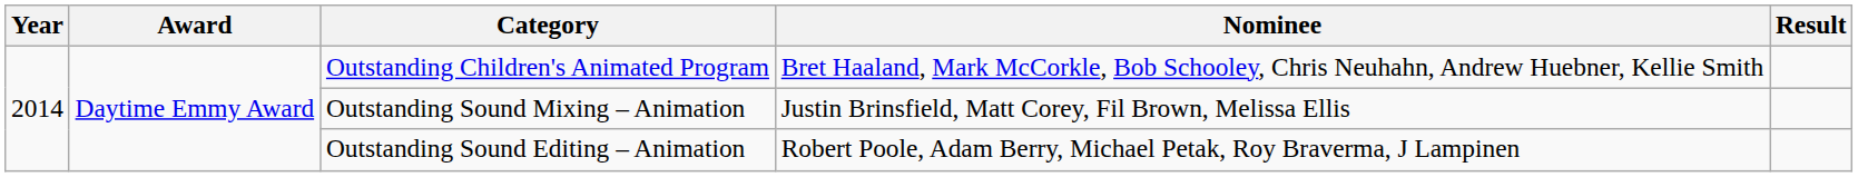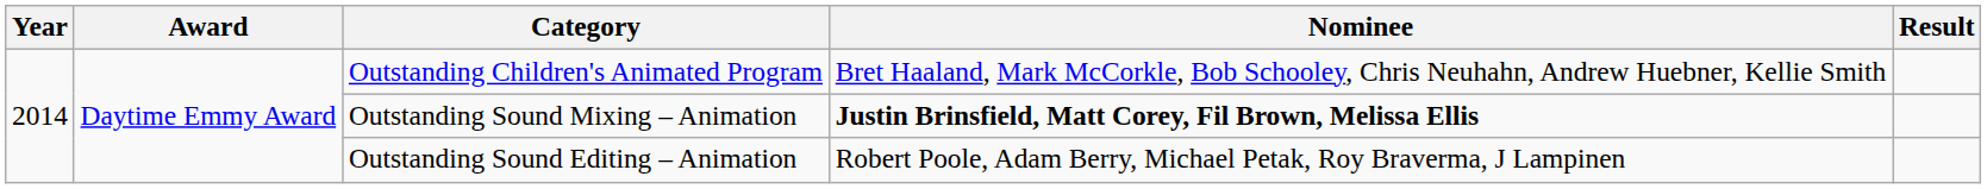Outstanding Sound Mixing – Animation | Nominee: normal -> bold
